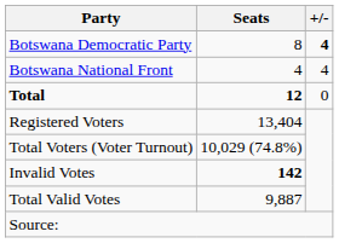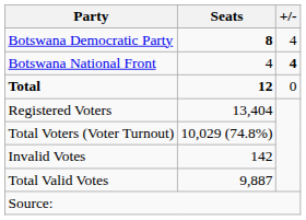Botswana Democratic Party | Seats: normal -> bold
Botswana Democratic Party | +/-: bold -> normal
Botswana National Front | +/-: normal -> bold
Invalid Votes | Seats: bold -> normal
